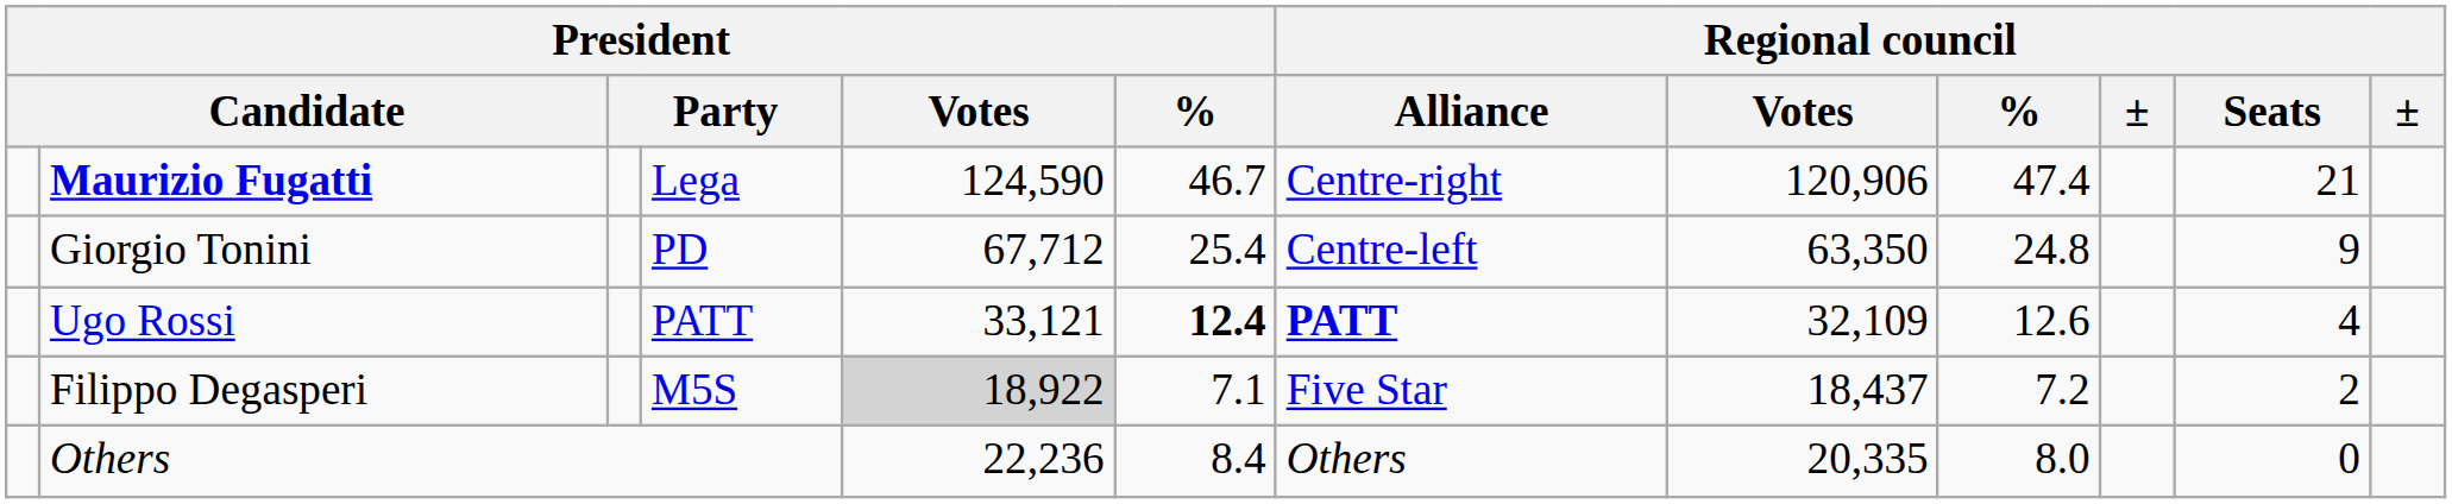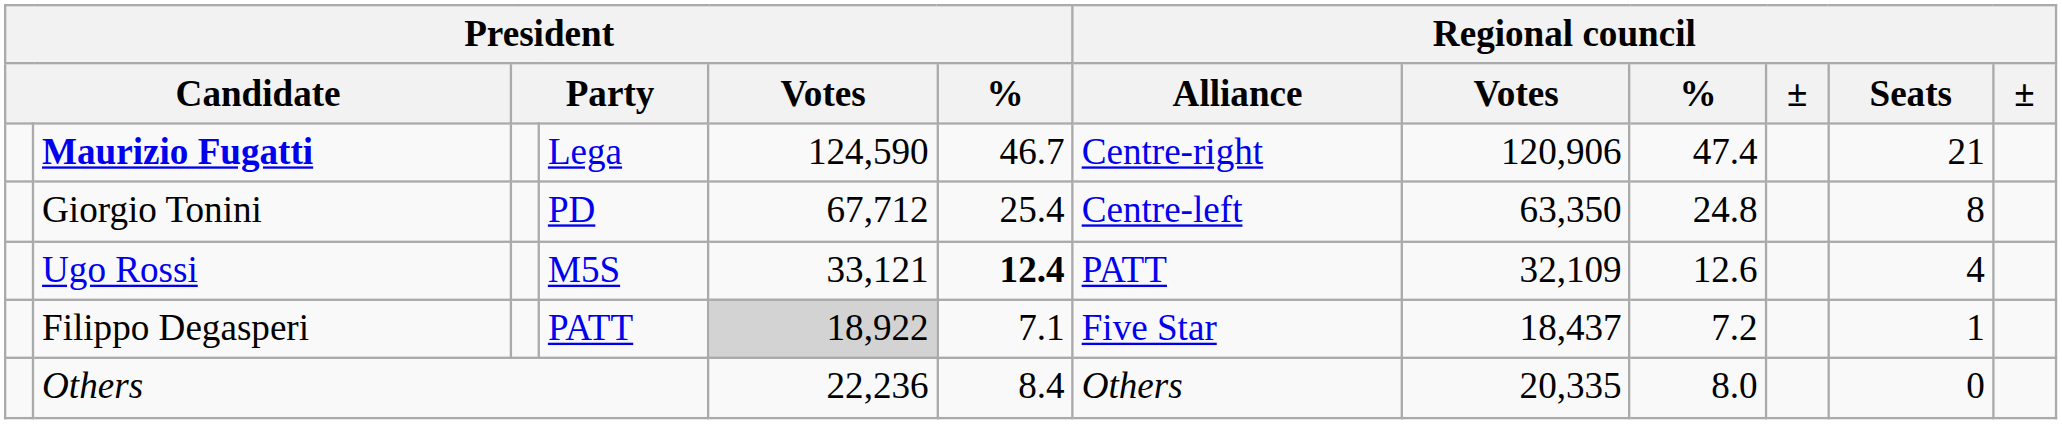Giorgio Tonini | Regional council / Seats: 9 -> 8
Ugo Rossi | column 4: PATT -> M5S
Ugo Rossi | Regional council / Alliance: bold -> normal
Filippo Degasperi | column 4: M5S -> PATT
Filippo Degasperi | Regional council / Seats: 2 -> 1
